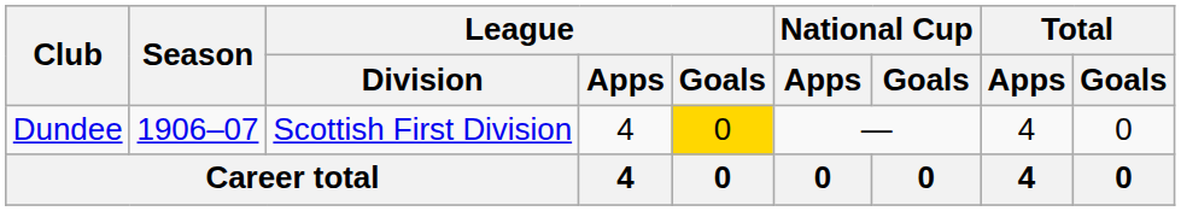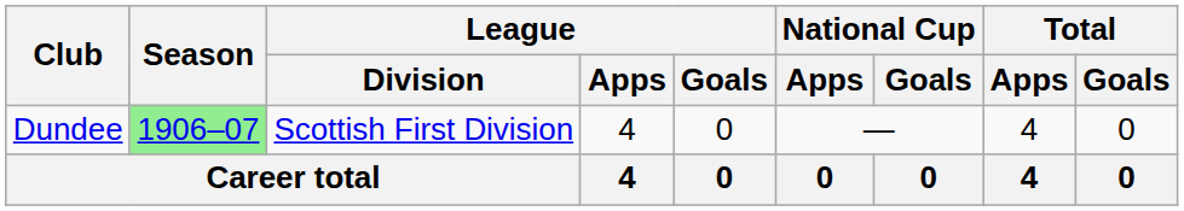Dundee | Season: no background -> lightgreen background
Dundee | League / Goals: gold background -> no background
